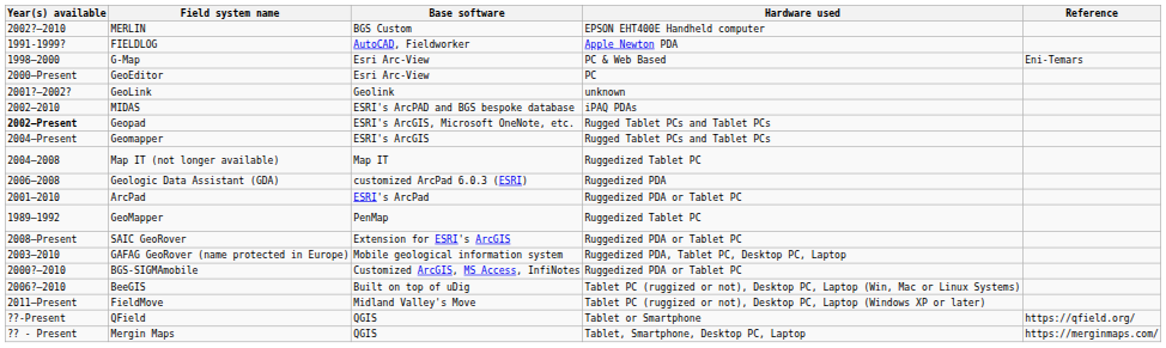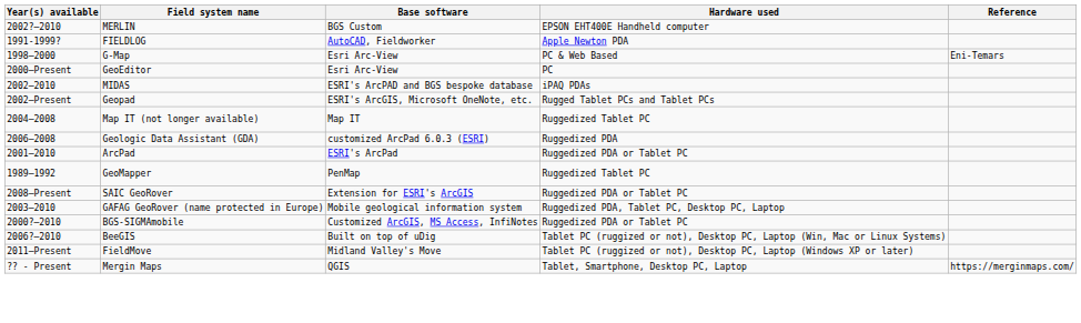- row: 2001?–2002? | GeoLink | Geolink | unknown
Geopad | Year(s) available: bold -> normal
- row: 2004–Present | Geomapper | ESRI's ArcGIS | Rugged Tablet PCs and Tablet PCs
- row: ??-Present | QField | QGIS | Tablet or Smartphone | https://qfield.org/
